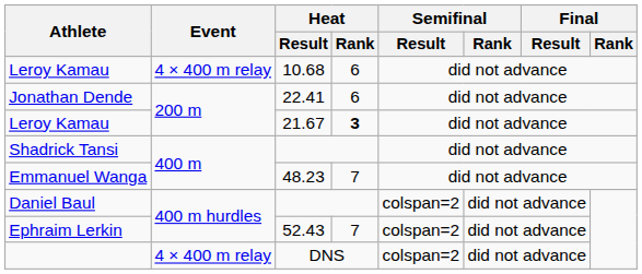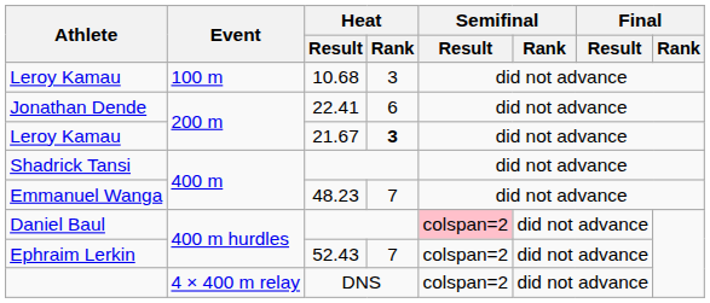Leroy Kamau / 10.68 | Event: 4 × 400 m relay -> 100 m
Leroy Kamau / 10.68 | Heat / Rank: 6 -> 3
Daniel Baul | Semifinal / Result: no background -> pink background
